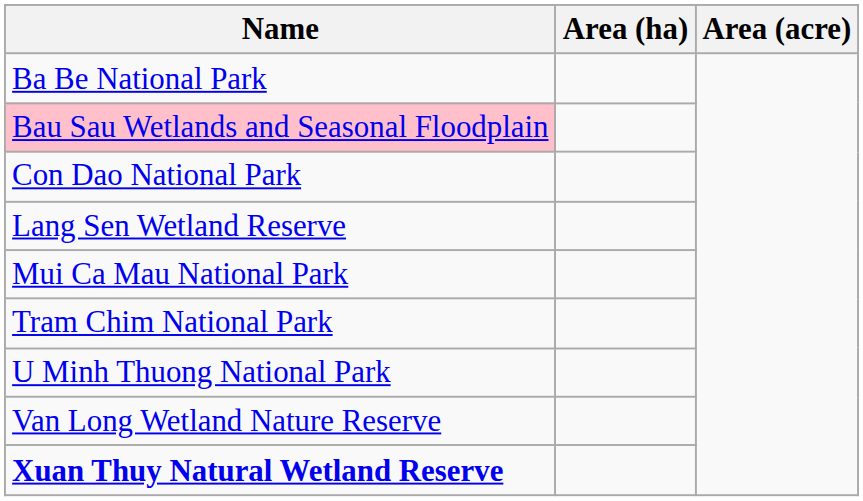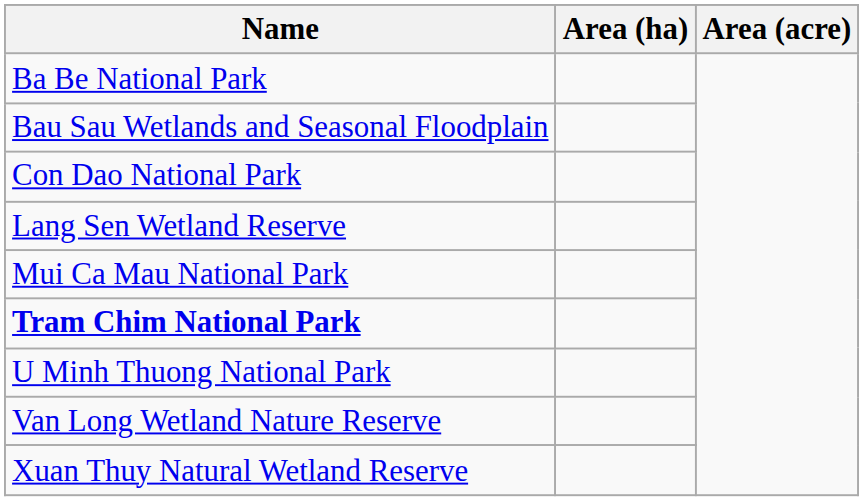Bau Sau Wetlands and Seasonal Floodplain | Name: pink background -> no background
Tram Chim National Park | Name: normal -> bold
Xuan Thuy Natural Wetland Reserve | Name: bold -> normal
